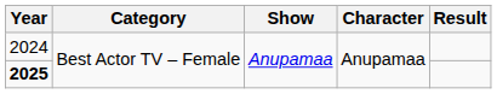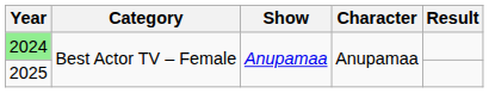2024 | Year: no background -> lightgreen background
2025 | Year: bold -> normal
